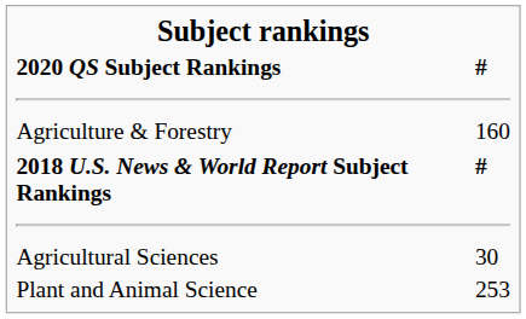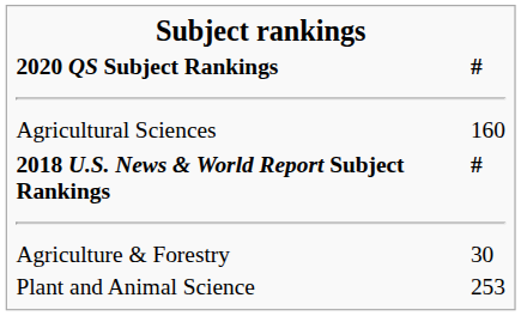row 3 | 2020 QS Subject Rankings: Agriculture & Forestry -> Agricultural Sciences
row 5 | 2020 QS Subject Rankings: Agricultural Sciences -> Agriculture & Forestry
